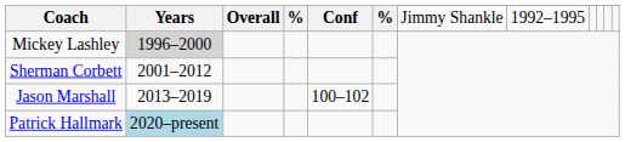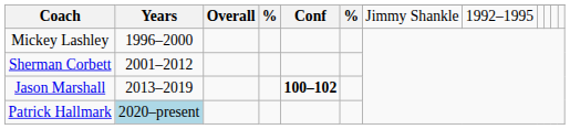Mickey Lashley | Years: lightgrey background -> no background
Jason Marshall | Conf: normal -> bold
